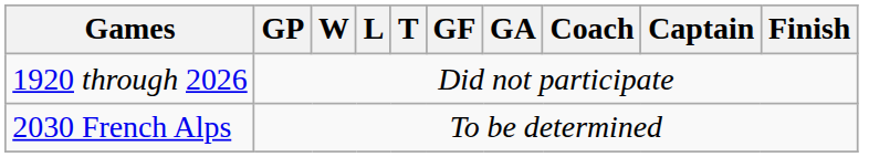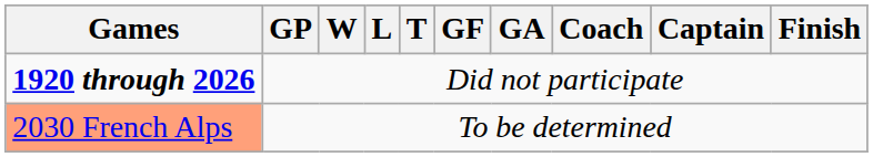1920 through 2026 | Games: normal -> bold
2030 French Alps | Games: no background -> lightsalmon background
